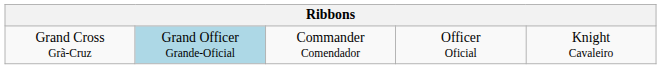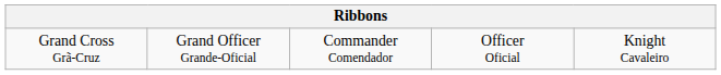Grand Cross Grã-Cruz | column 2: lightblue background -> no background
